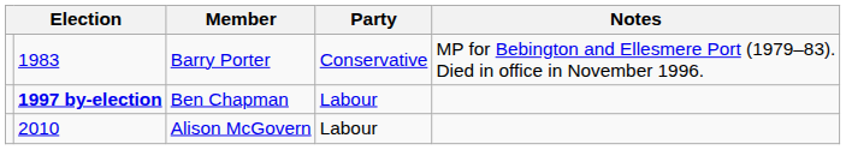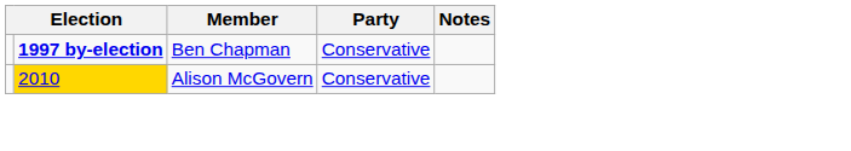- row: 1983 | Barry Porter | Conservative | MP for Bebington and Ellesmere Port (1979–83). Died in office in November 1996.
Ben Chapman | Party: Labour -> Conservative
Alison McGovern | column 2: no background -> gold background
Alison McGovern | Party: Labour -> Conservative
